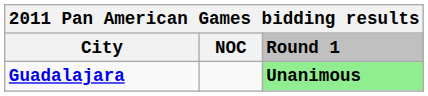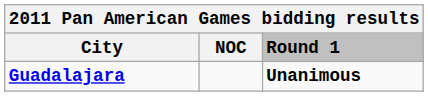Guadalajara | Round 1: lightgreen background -> no background
